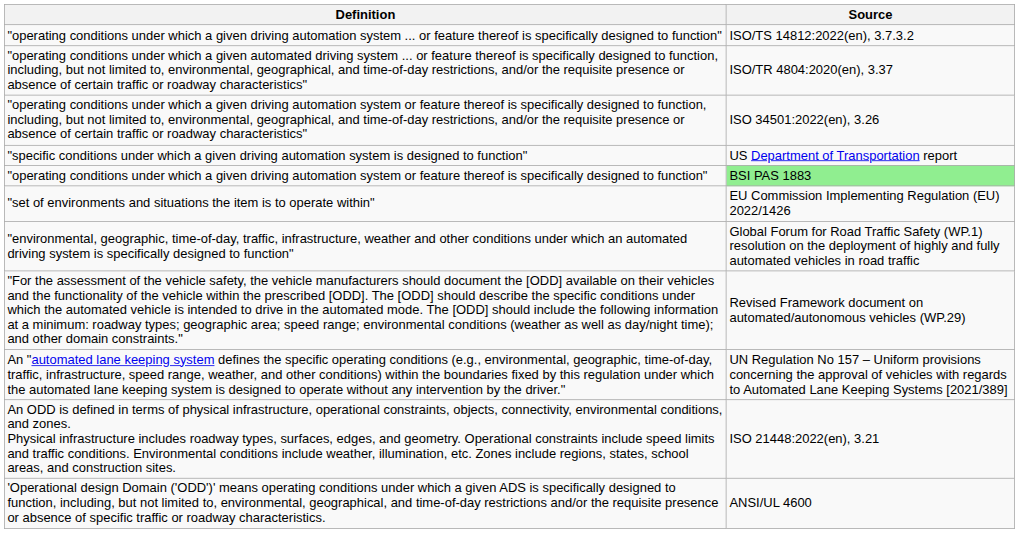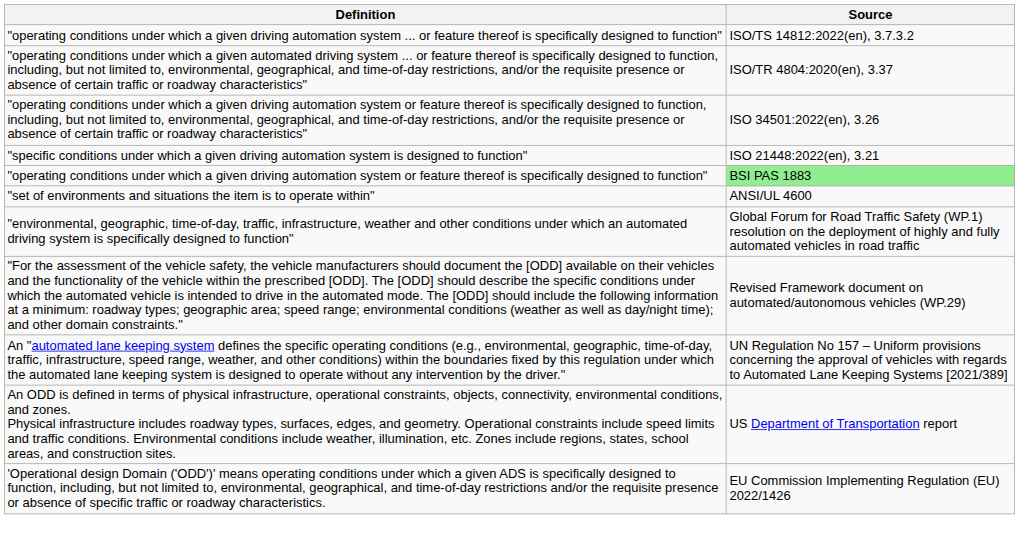row 5 | Source: US Department of Transportation report -> ISO 21448:2022(en), 3.21
row 7 | Source: EU Commission Implementing Regulation (EU) 2022/1426 -> ANSI/UL 4600
row 11 | Source: ISO 21448:2022(en), 3.21 -> US Department of Transportation report
row 12 | Source: ANSI/UL 4600 -> EU Commission Implementing Regulation (EU) 2022/1426
